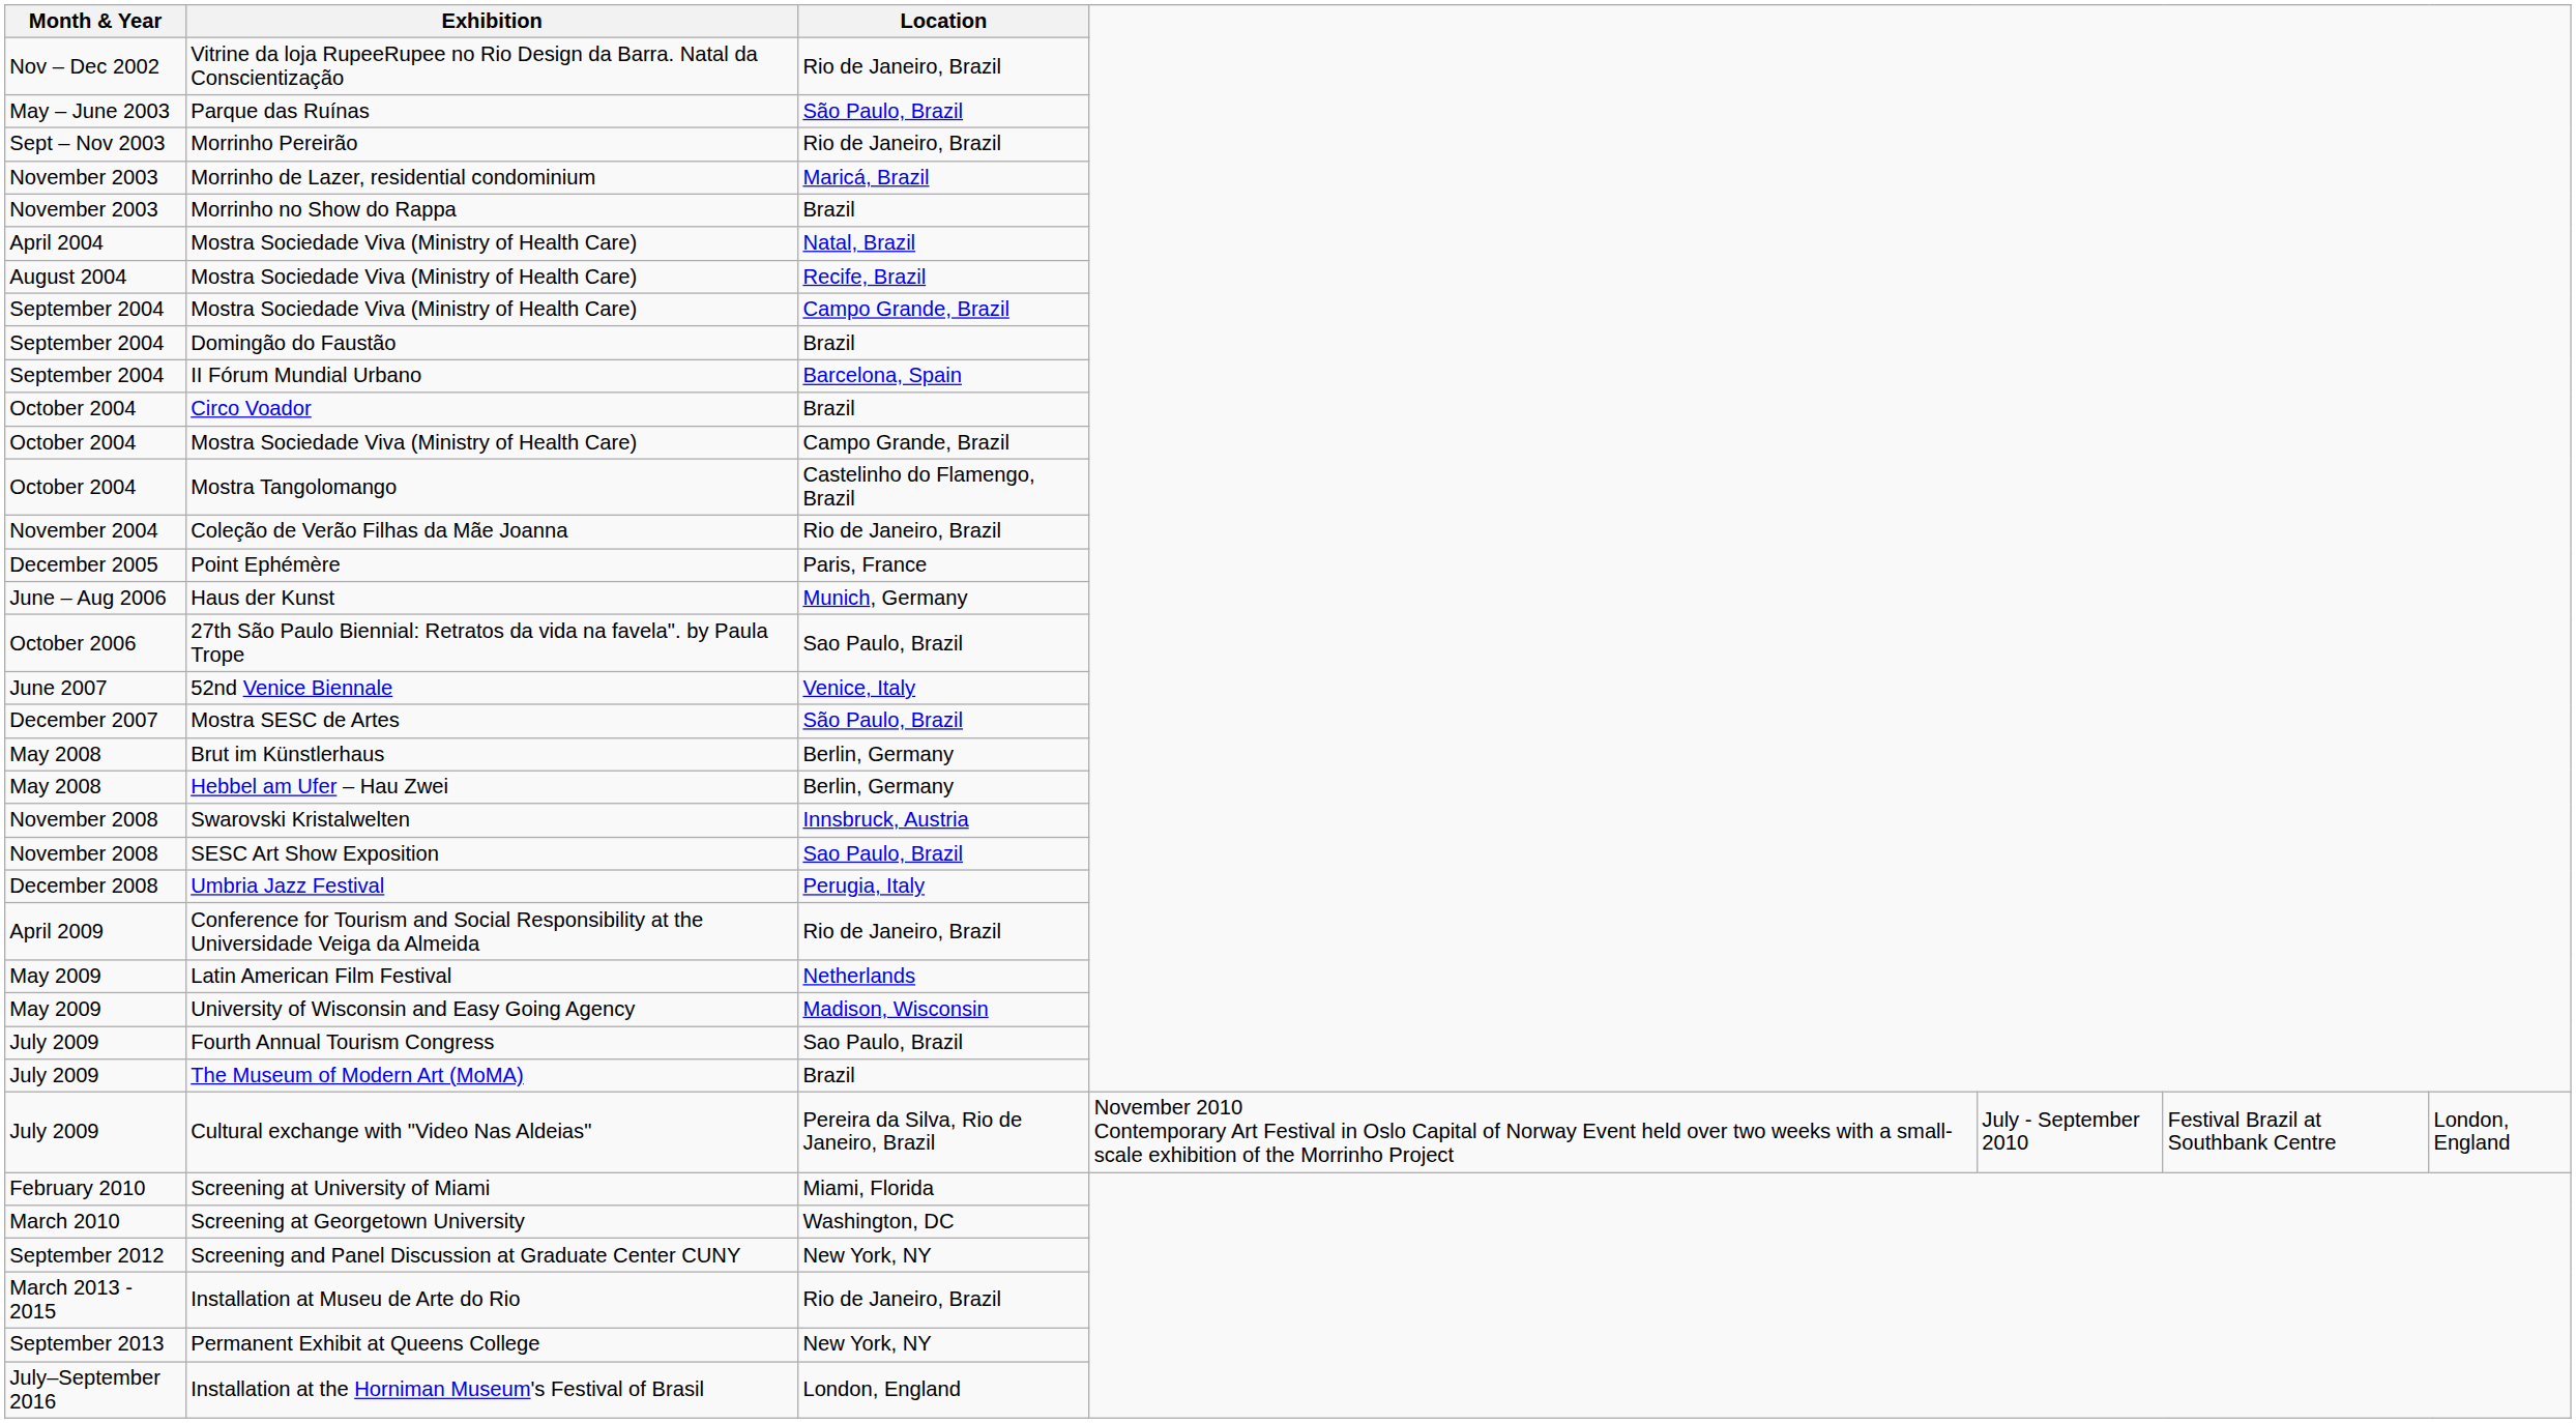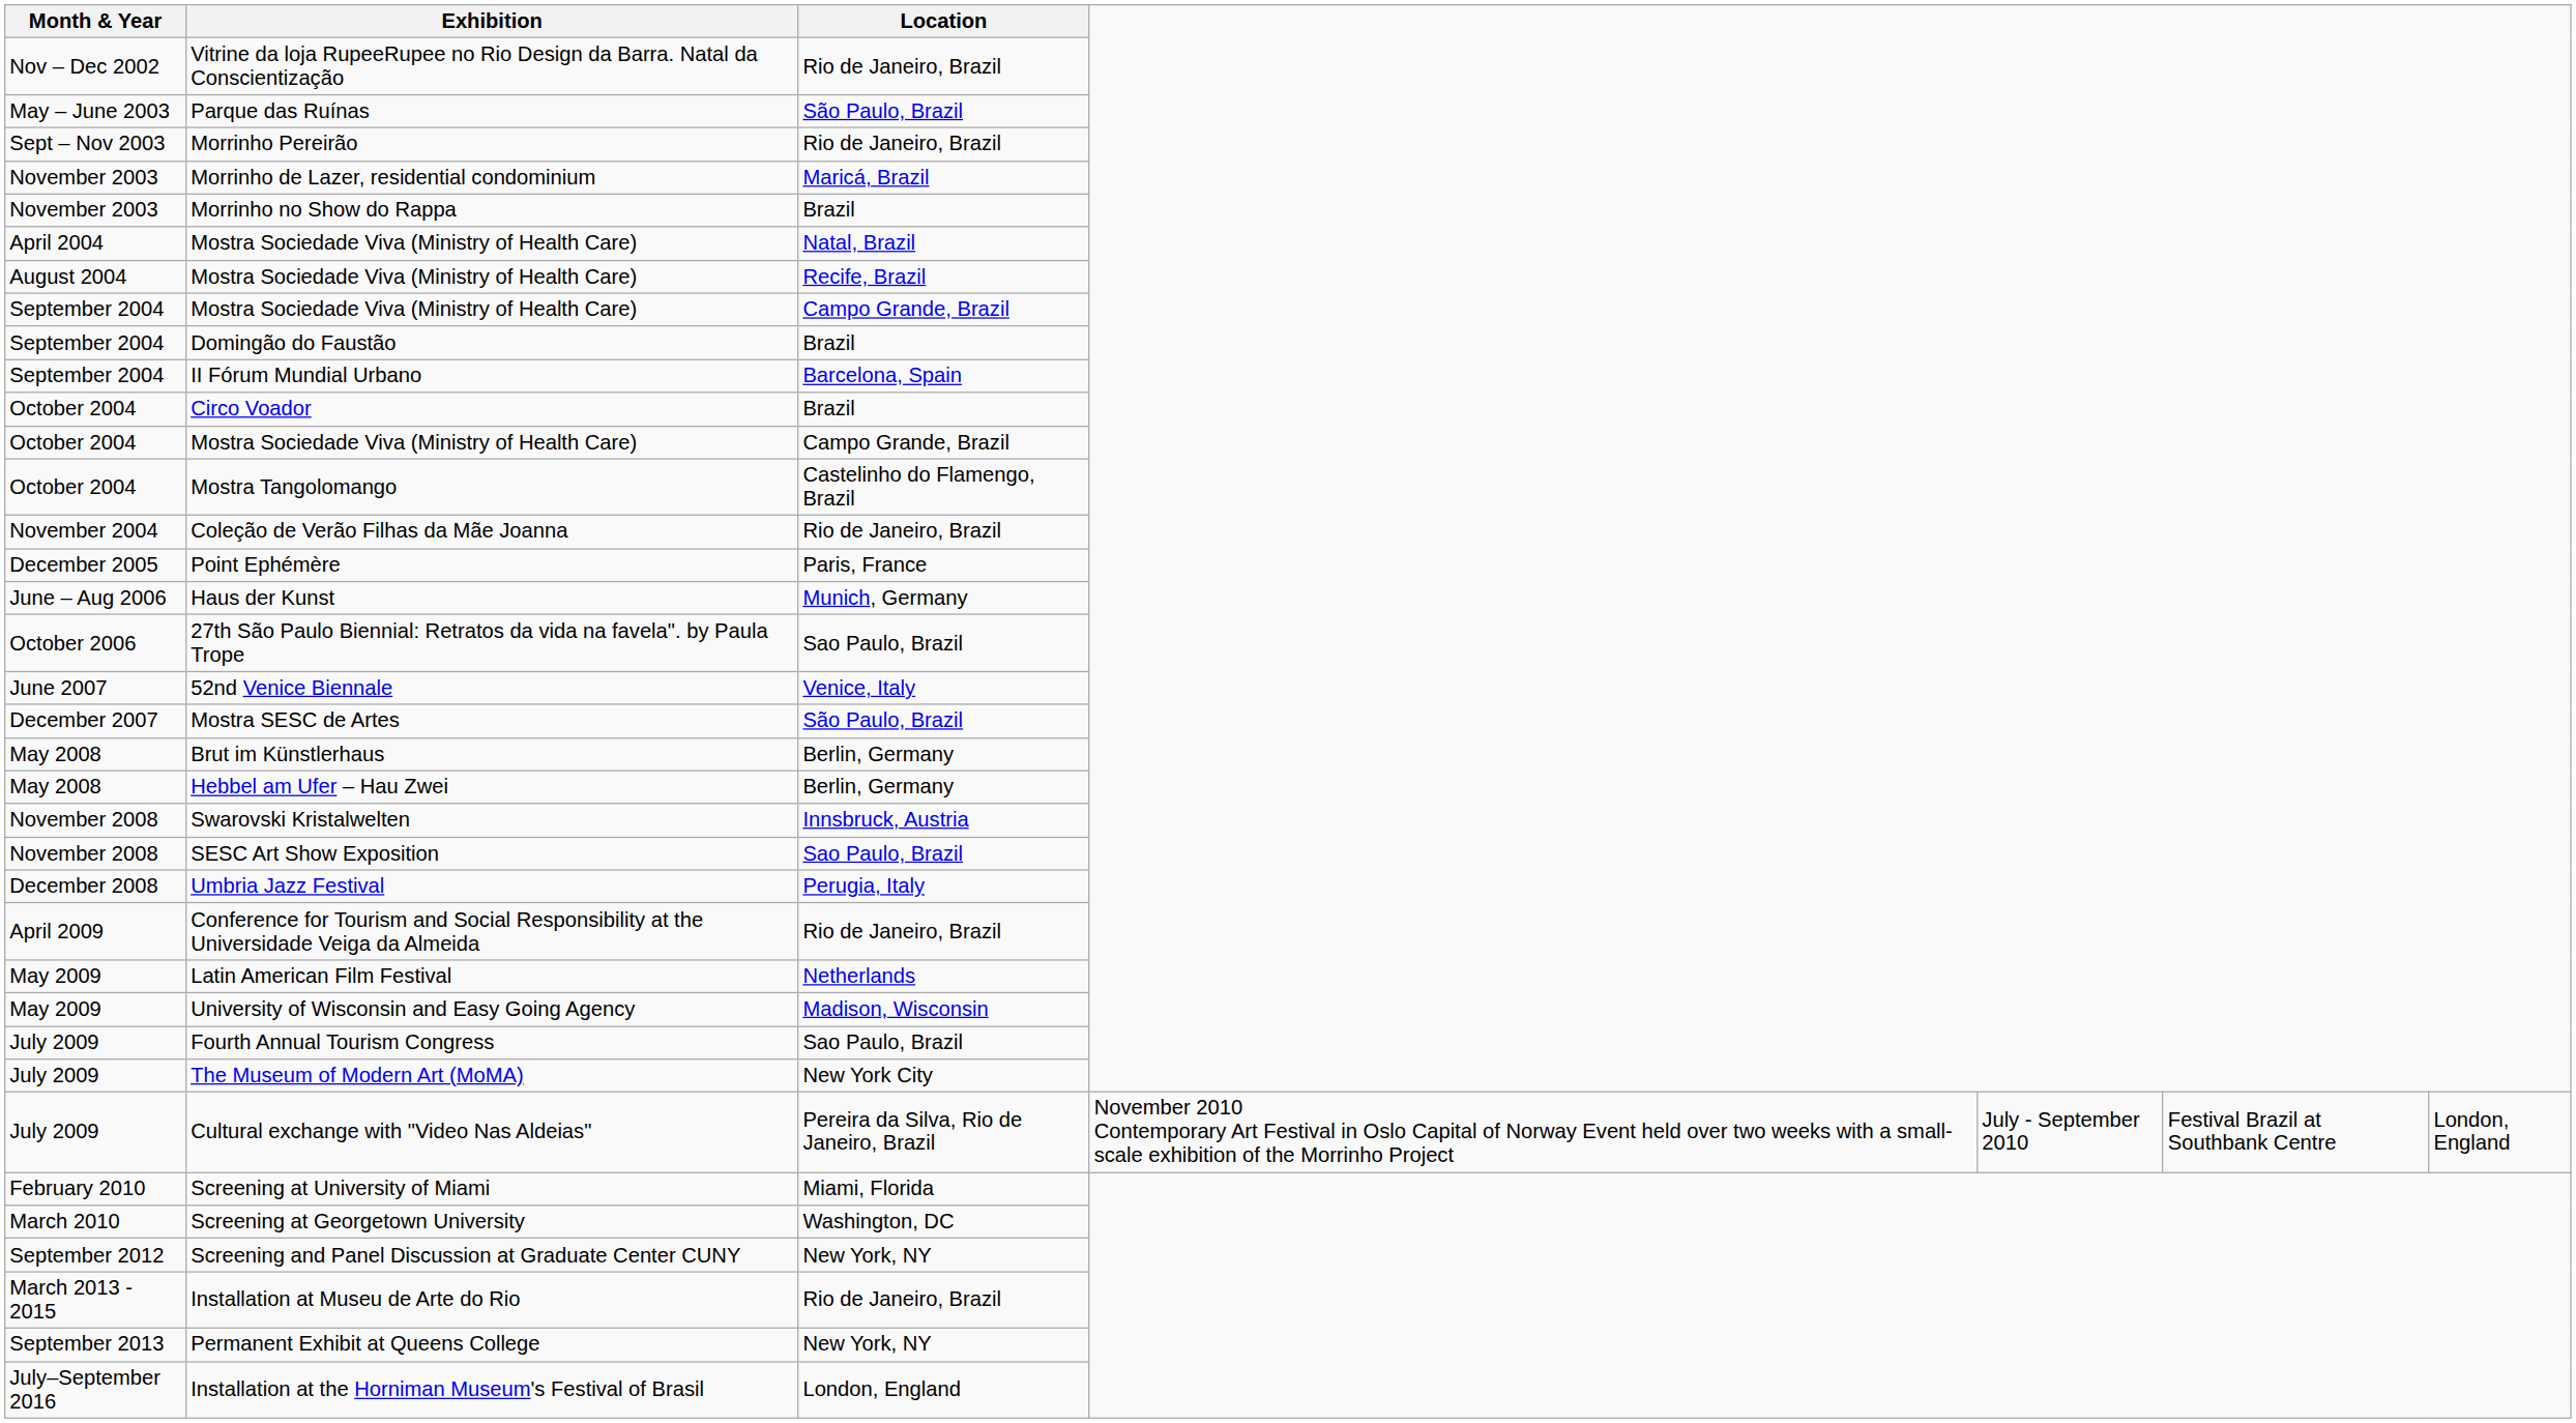The Museum of Modern Art (MoMA) | Location: Brazil -> New York City
